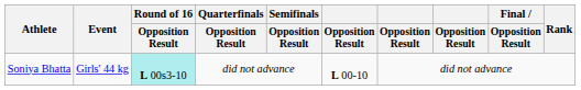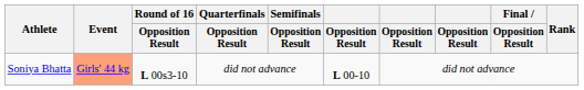Soniya Bhatta | Event: no background -> lightsalmon background
Soniya Bhatta | Round of 16 / Opposition Result: paleturquoise background -> no background
